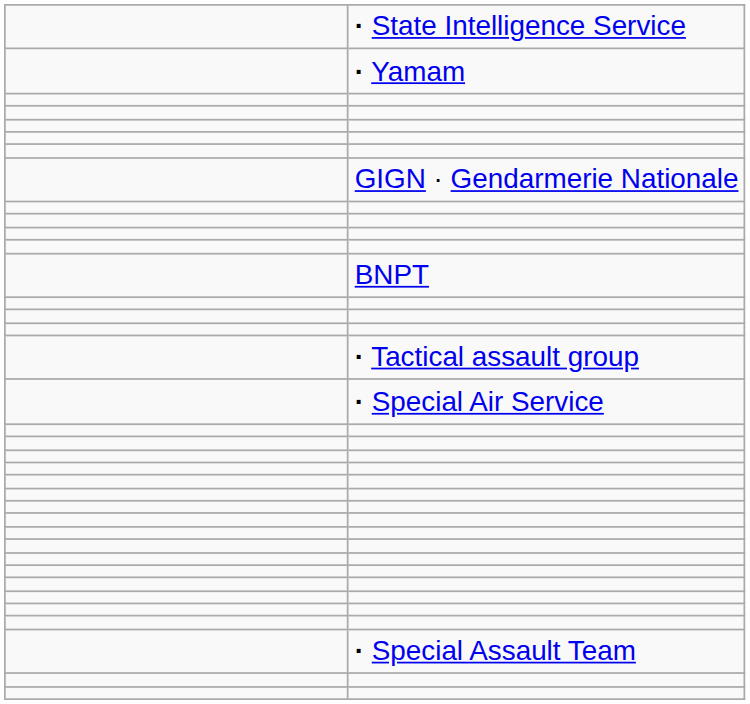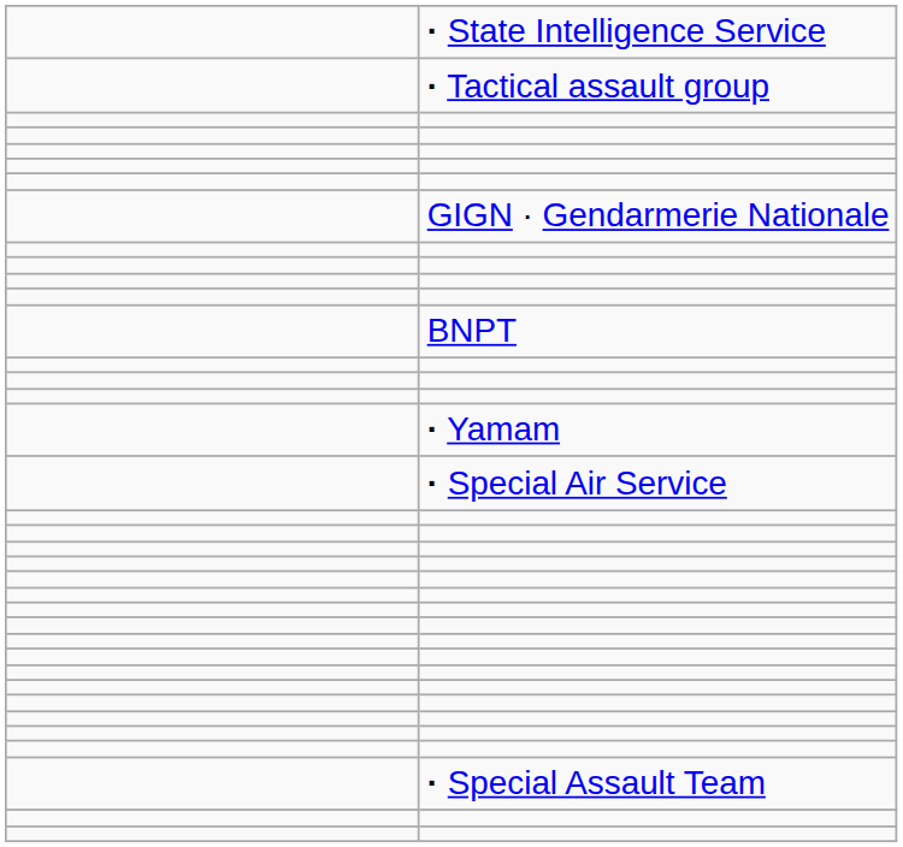row 2 | column 2: · Yamam -> · Tactical assault group
row 17 | column 2: · Tactical assault group -> · Yamam
